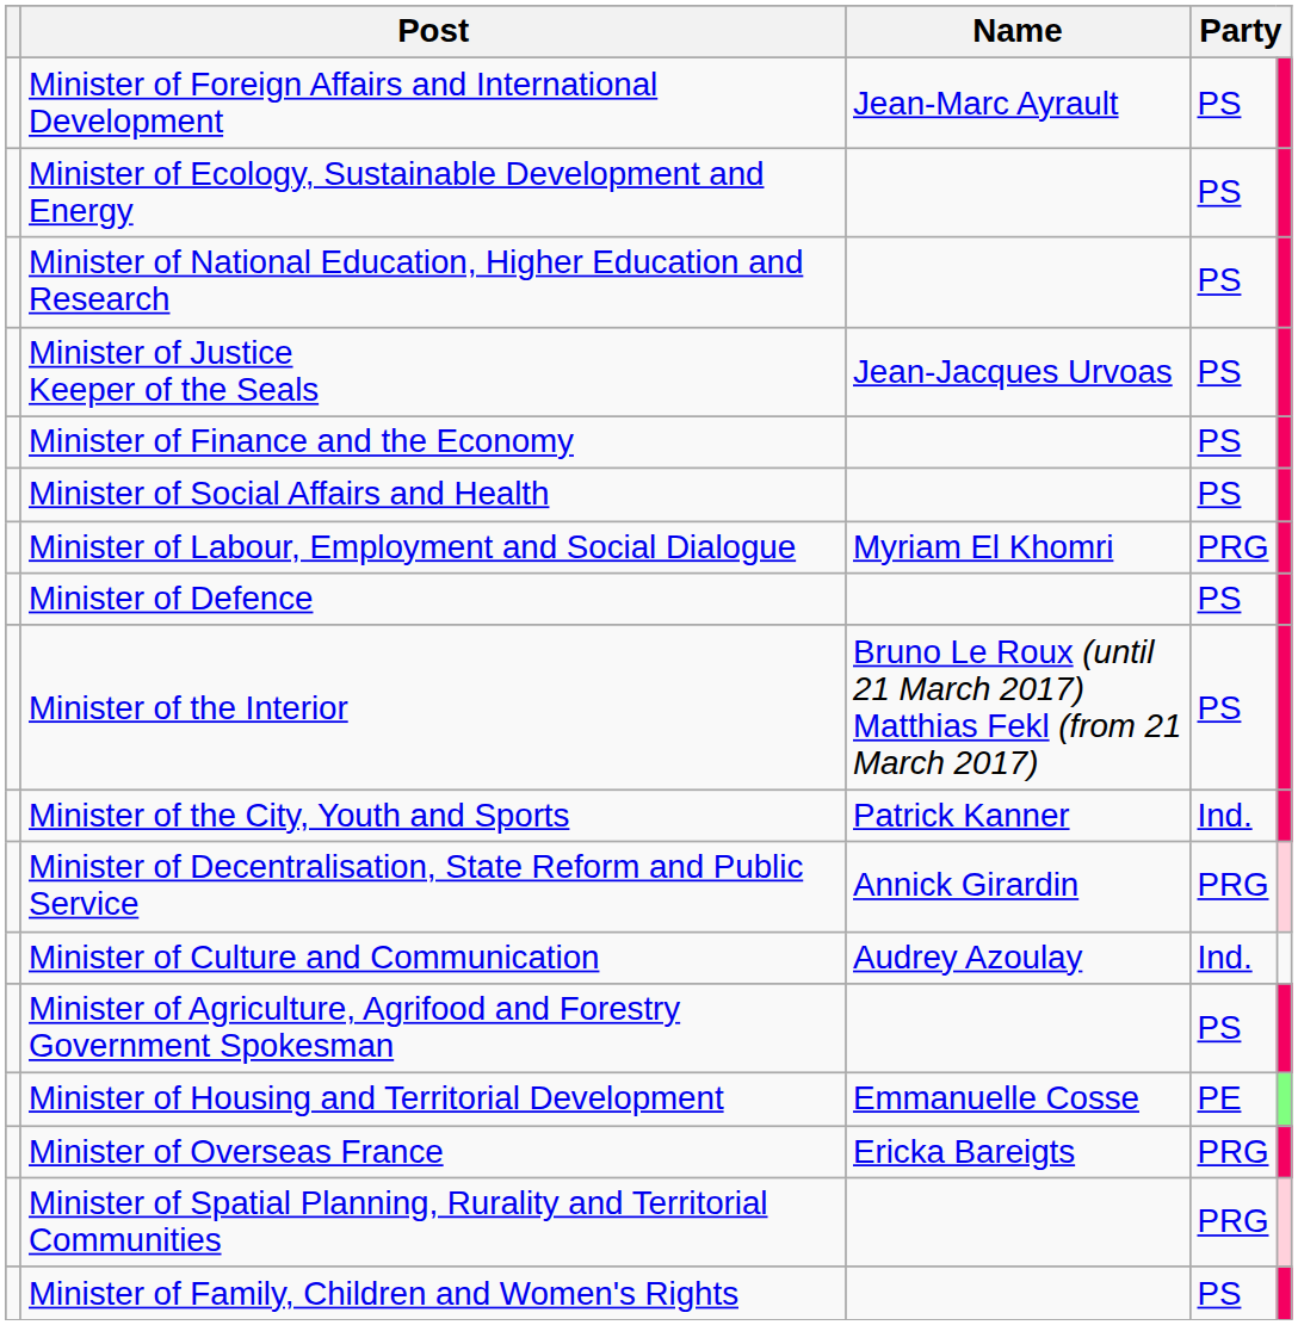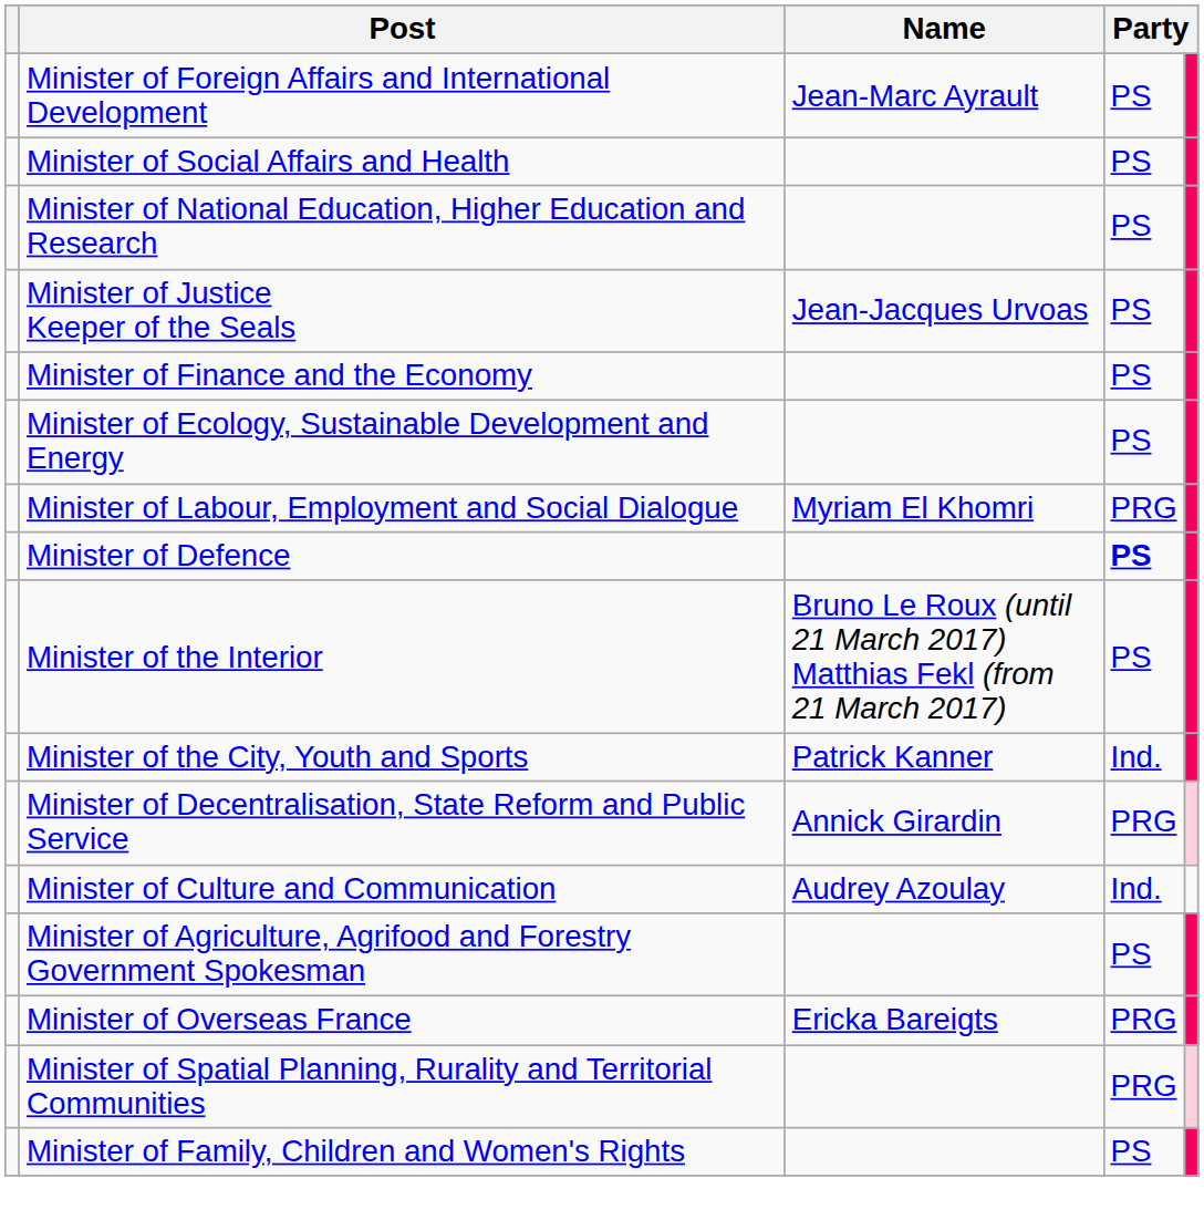rows swapped: Minister of Ecology, Sustainable Development and Energy <-> Minister of Social Affairs and Health
Minister of Defence | column 4: normal -> bold
- row: Minister of Housing and Territorial Development | Emmanuelle Cosse | PE
